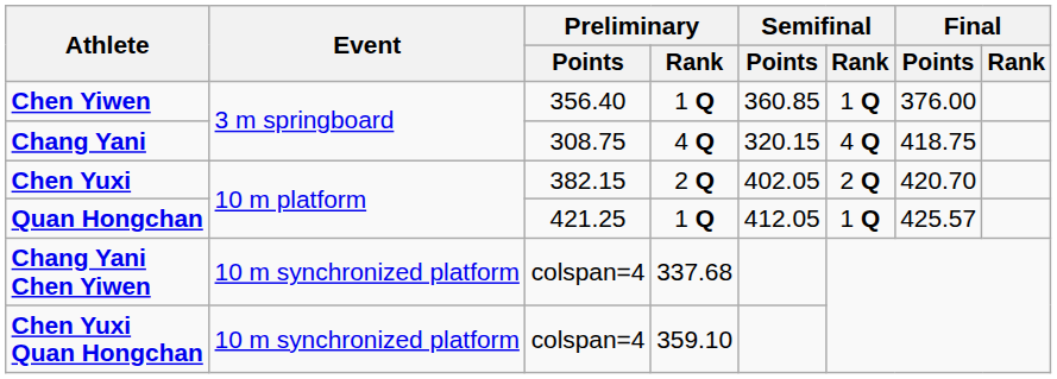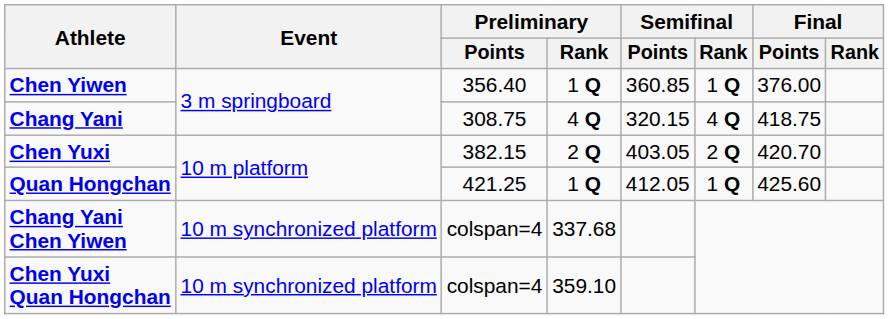Chen Yuxi | Semifinal / Points: 402.05 -> 403.05
Quan Hongchan | Final / Points: 425.57 -> 425.60
